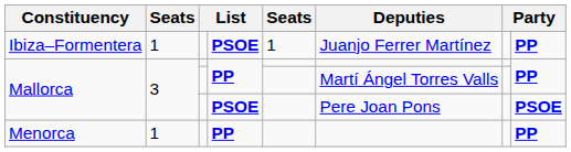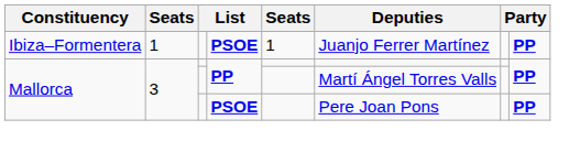Mallorca / PSOE | column 8: PSOE -> PP
- row: Menorca | 1 | PP | PP
